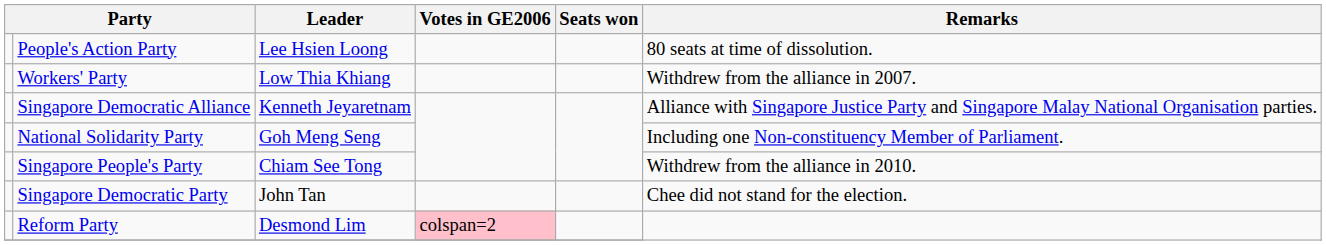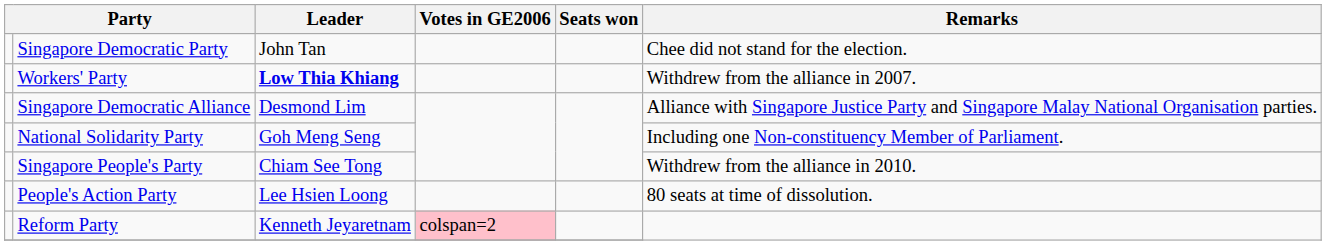rows swapped: People's Action Party <-> Singapore Democratic Party
Workers' Party | Leader: normal -> bold
Singapore Democratic Alliance | Leader: Kenneth Jeyaretnam -> Desmond Lim
Reform Party | Leader: Desmond Lim -> Kenneth Jeyaretnam
